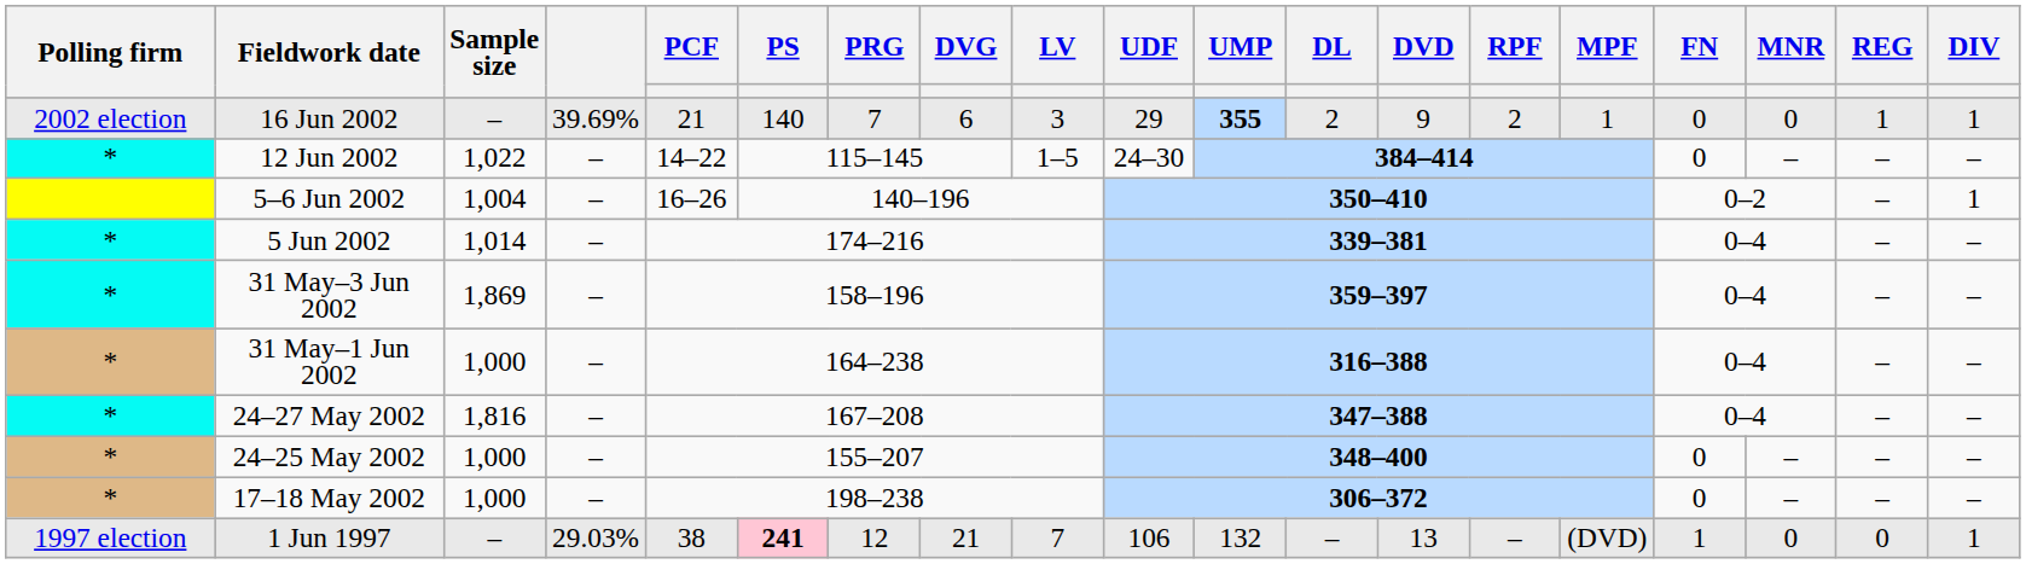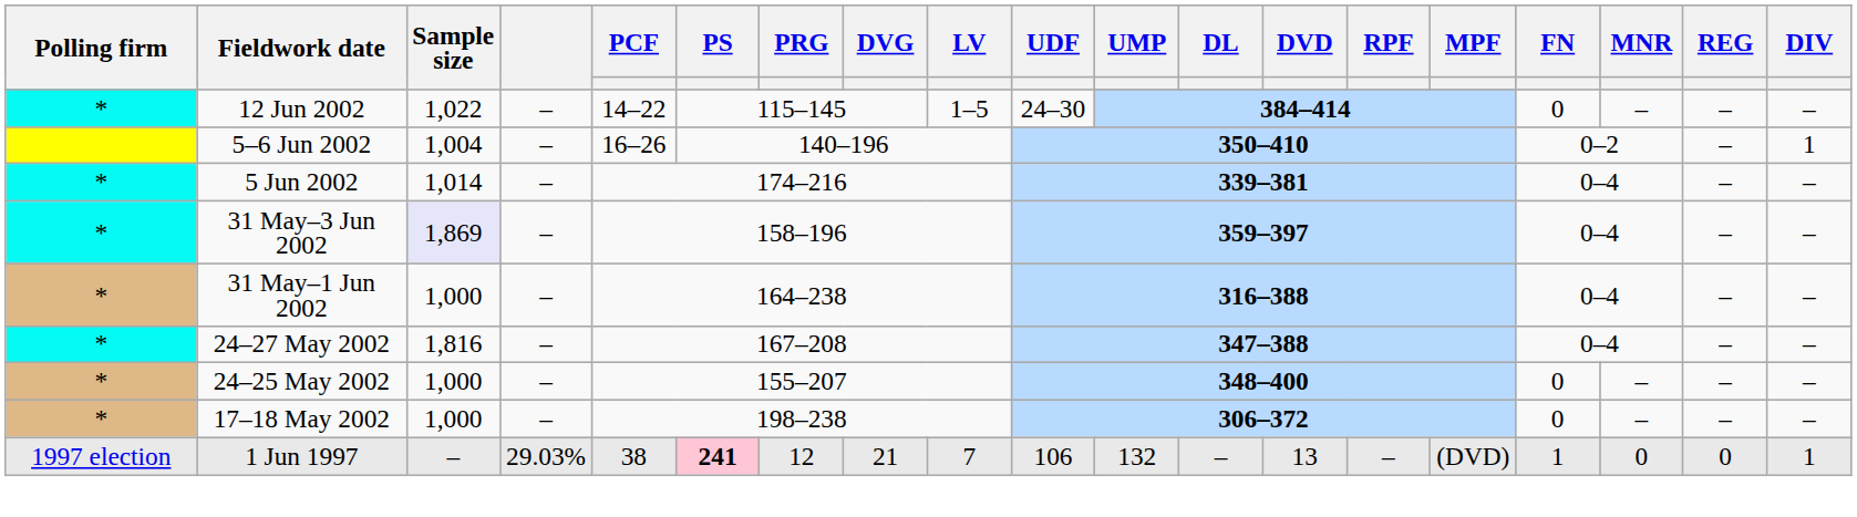- row: 2002 election | 16 Jun 2002 | – | 39.69% | 21 | 140 | 7 | 6 | 3 | 29 | 355 | 2 | 9 | 2 | 1 | 0 | 0 | 1 | 1
31 May–3 Jun 2002 | Sample size: no background -> lavender background
